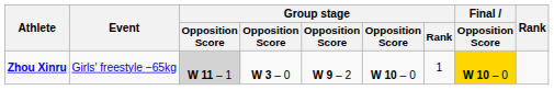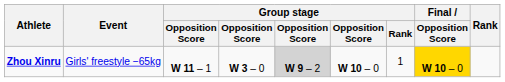Zhou Xinru | column 3: lightgrey background -> no background
Zhou Xinru | column 5: no background -> lightgrey background
